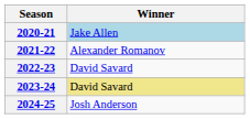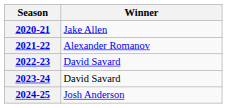2020-21 | Winner: lightblue background -> no background
2023-24 | Winner: khaki background -> no background
